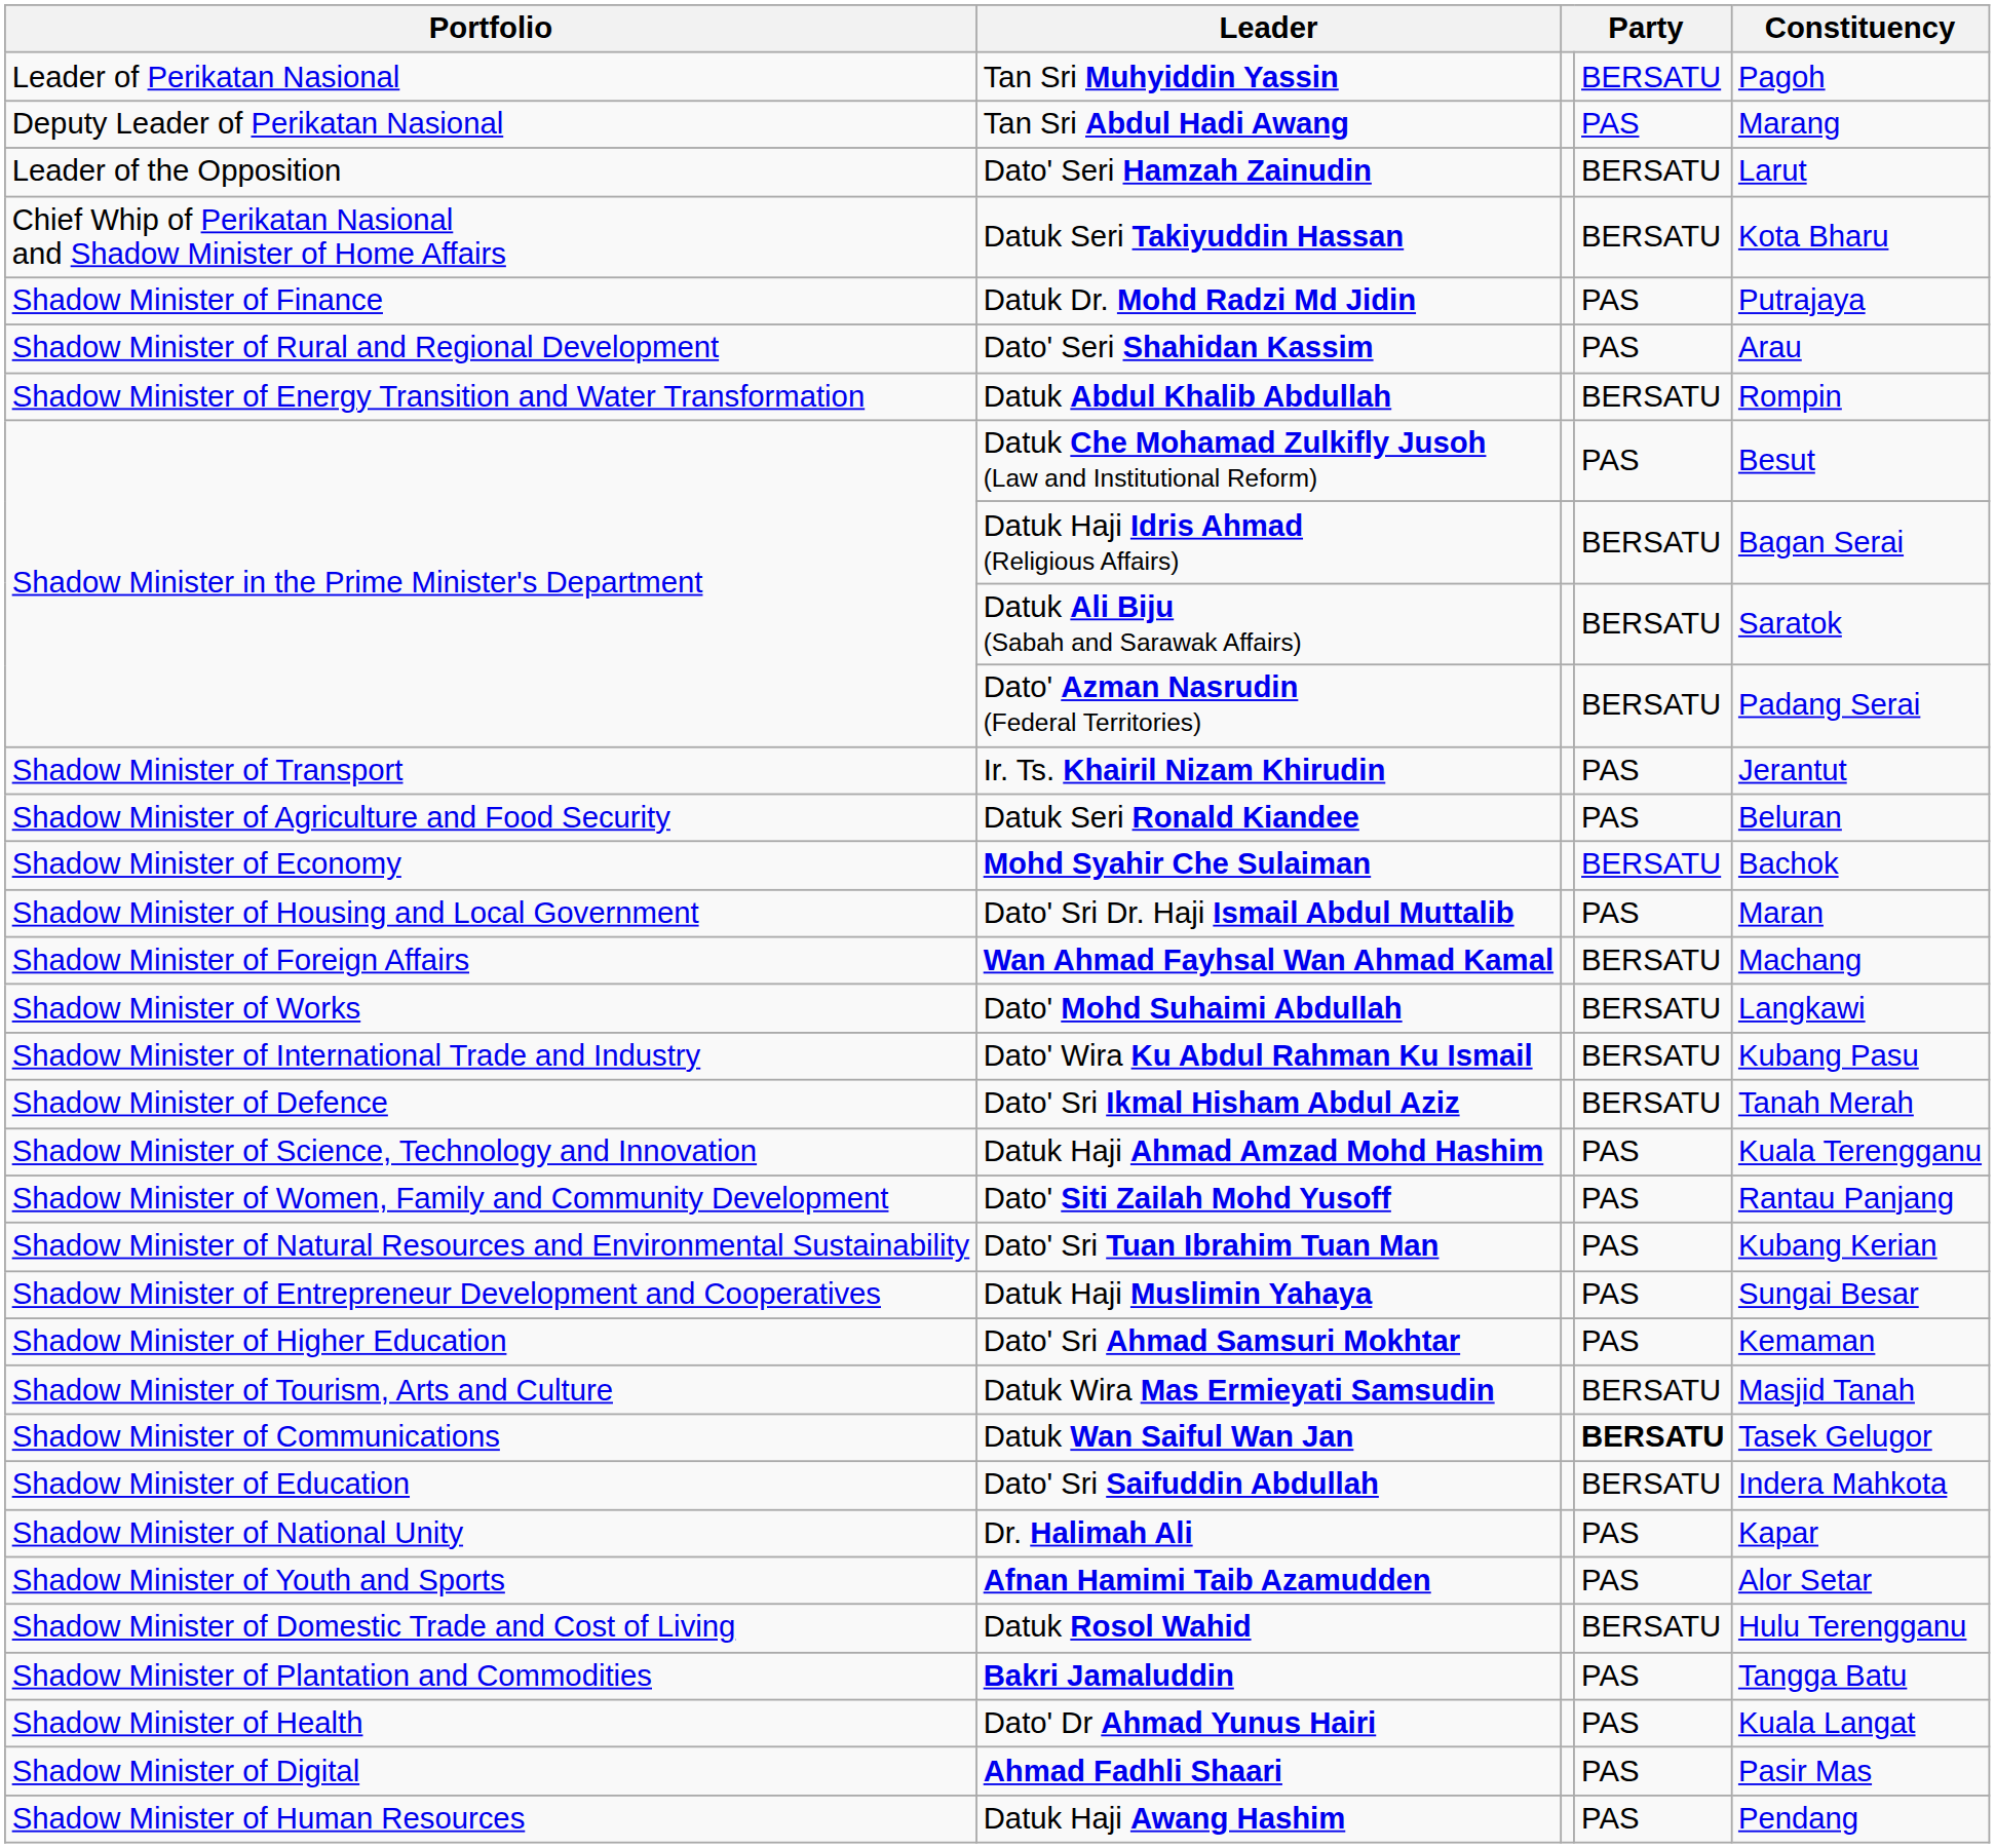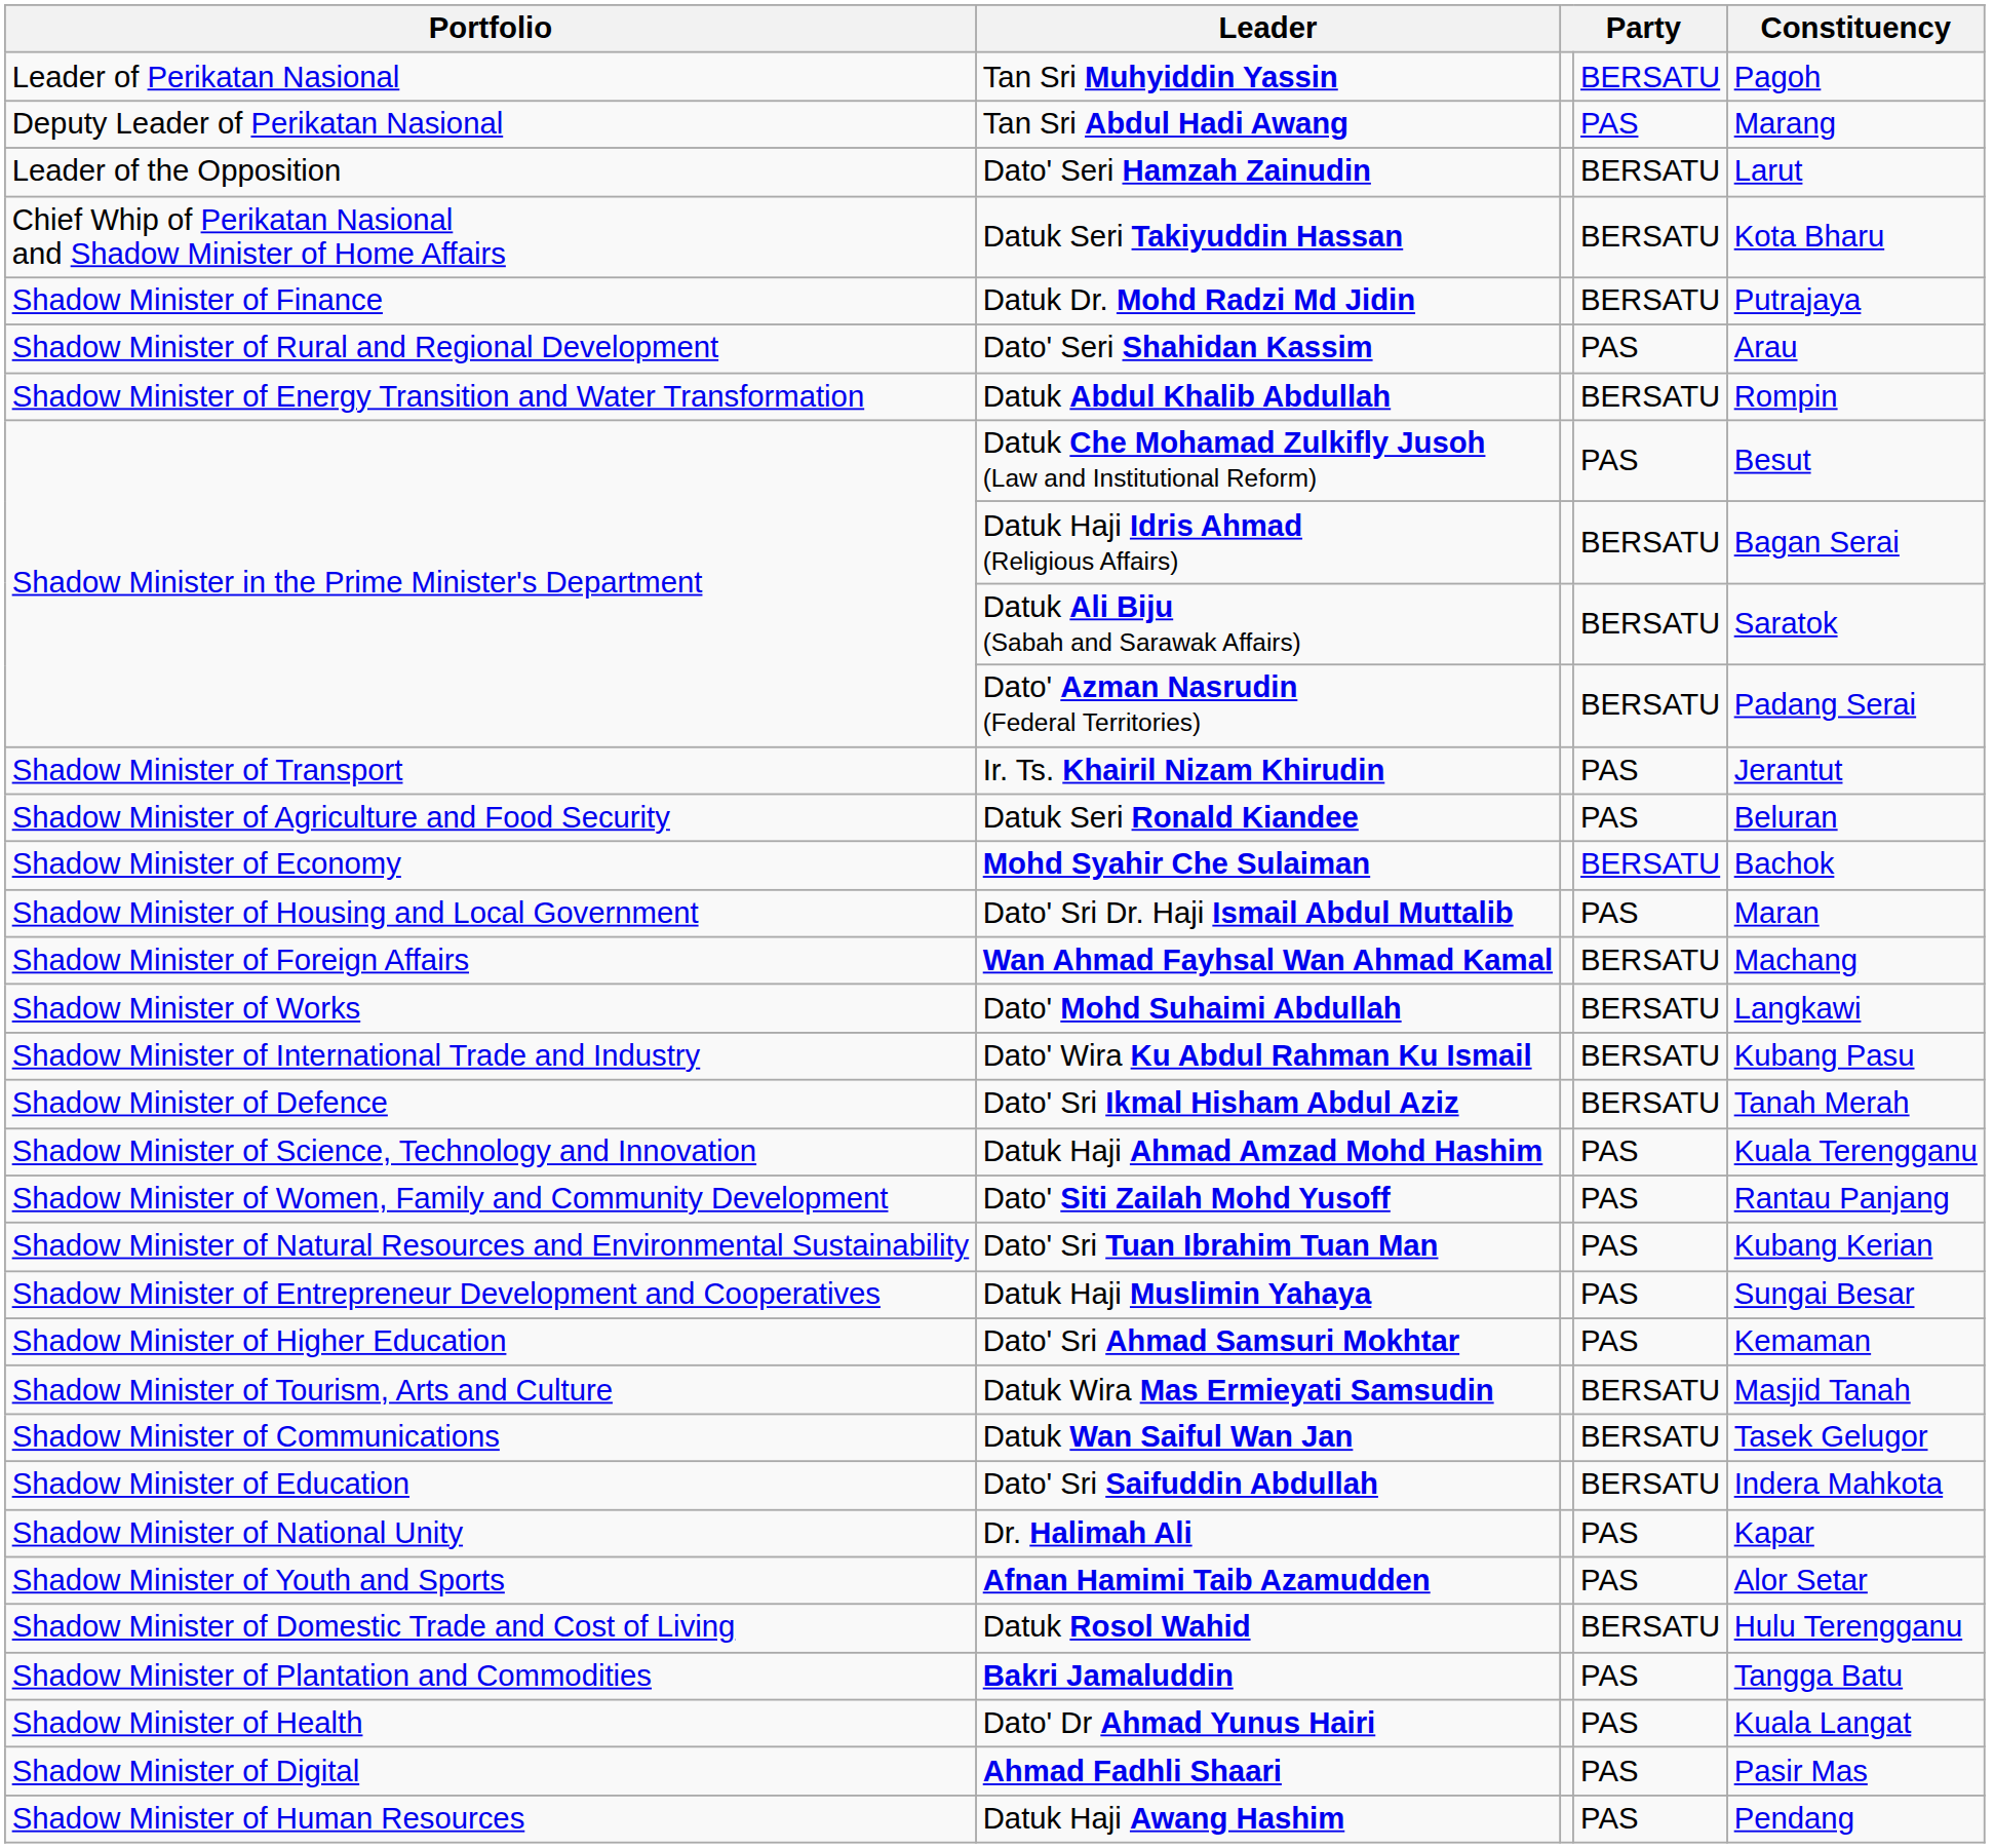Datuk Dr. Mohd Radzi Md Jidin | column 4: PAS -> BERSATU
Datuk Wan Saiful Wan Jan | column 4: bold -> normal
